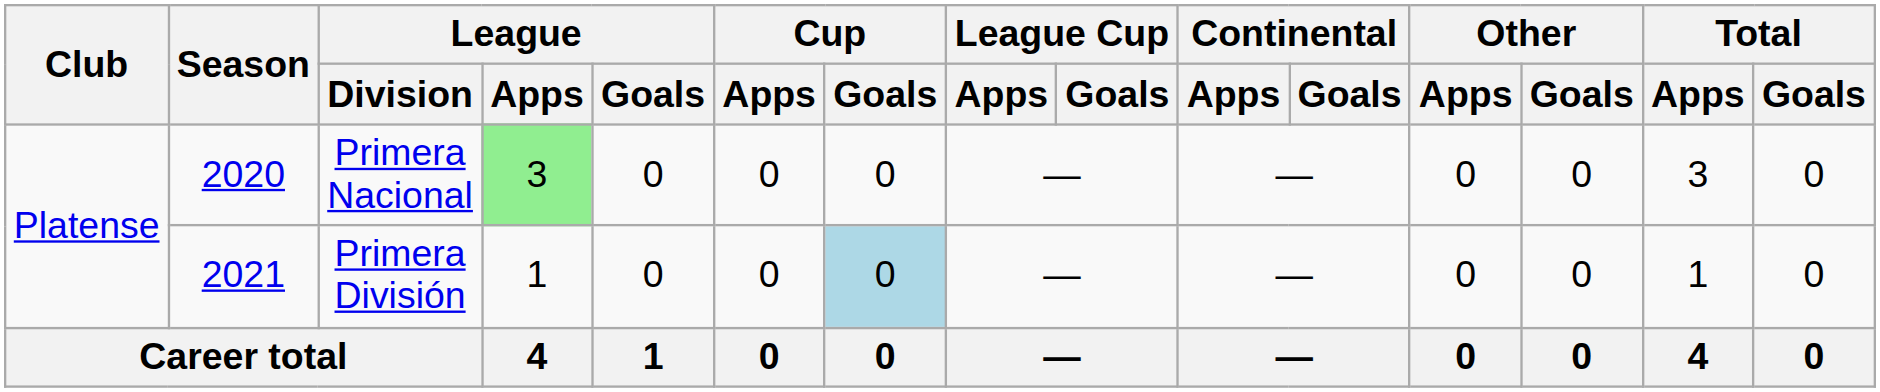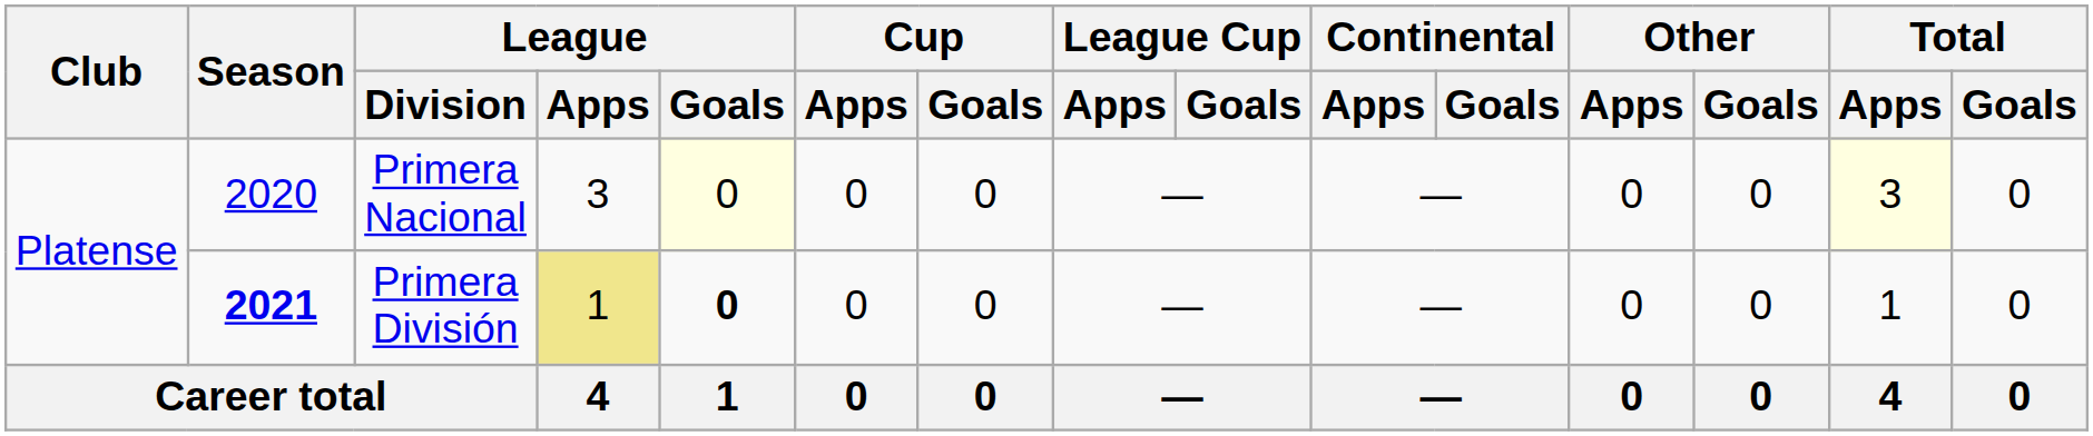Primera Nacional | League / Apps: lightgreen background -> no background
Primera Nacional | League / Goals: no background -> lightyellow background
Primera Nacional | Total / Apps: no background -> lightyellow background
Primera División | Season: normal -> bold
Primera División | League / Apps: no background -> khaki background
Primera División | League / Goals: normal -> bold
Primera División | Cup / Goals: lightblue background -> no background
